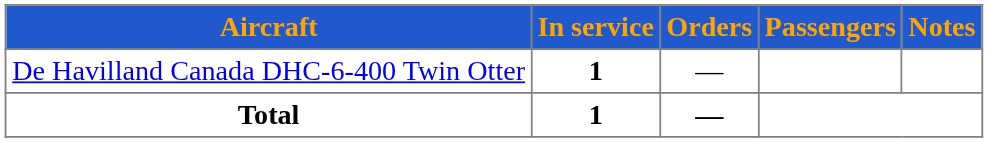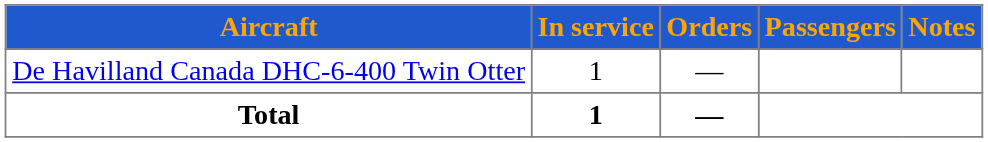De Havilland Canada DHC-6-400 Twin Otter | In service: bold -> normal
